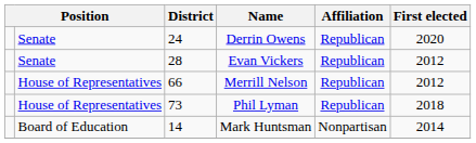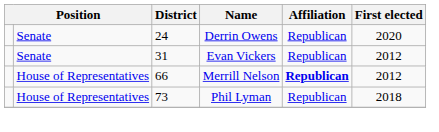Evan Vickers | District: 28 -> 31
Merrill Nelson | Affiliation: normal -> bold
- row: Board of Education | 14 | Mark Huntsman | Nonpartisan | 2014
